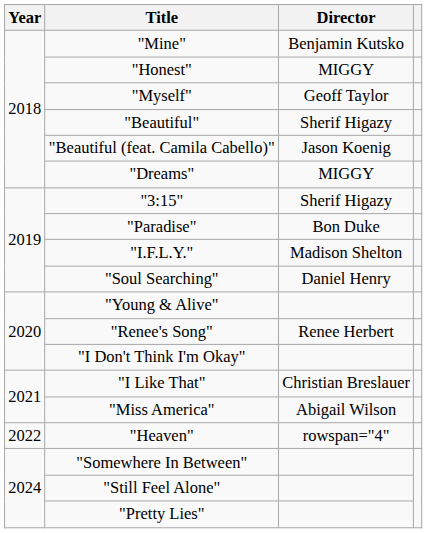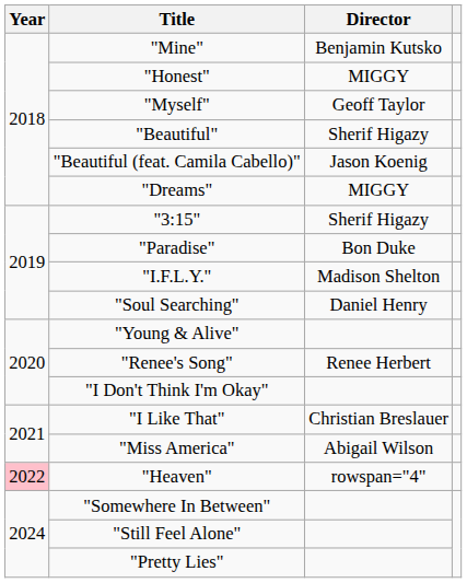"Heaven" | Year: no background -> pink background
